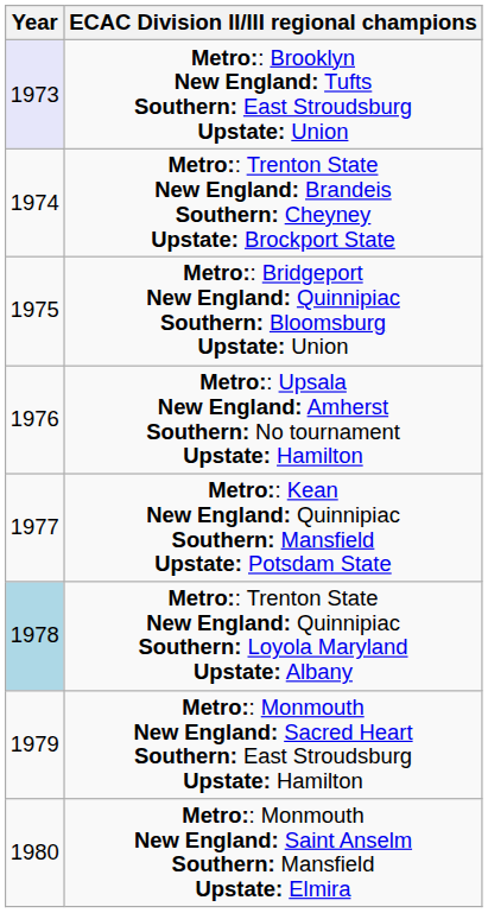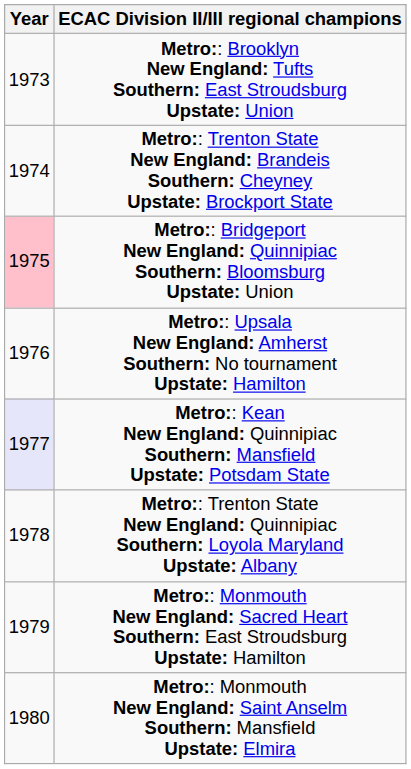row 2 | Year: lavender background -> no background
row 4 | Year: no background -> pink background
row 6 | Year: no background -> lavender background
row 7 | Year: lightblue background -> no background
